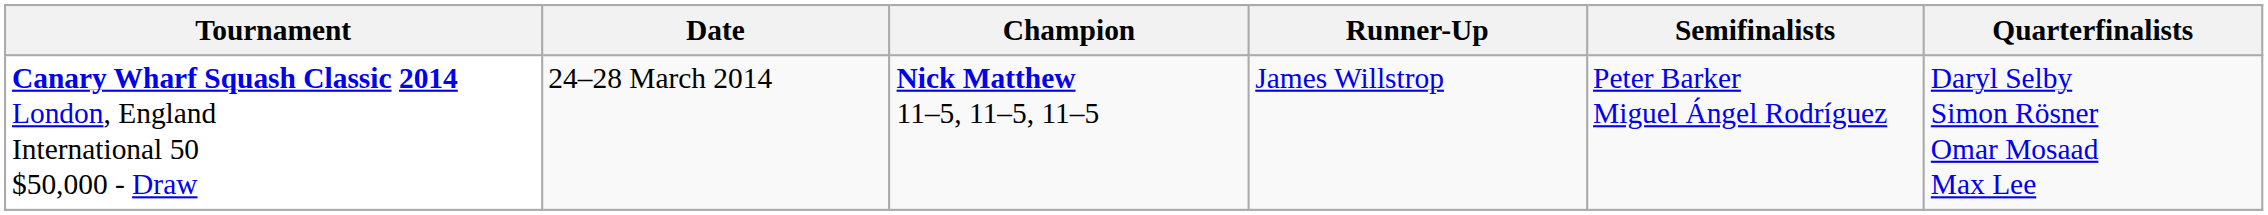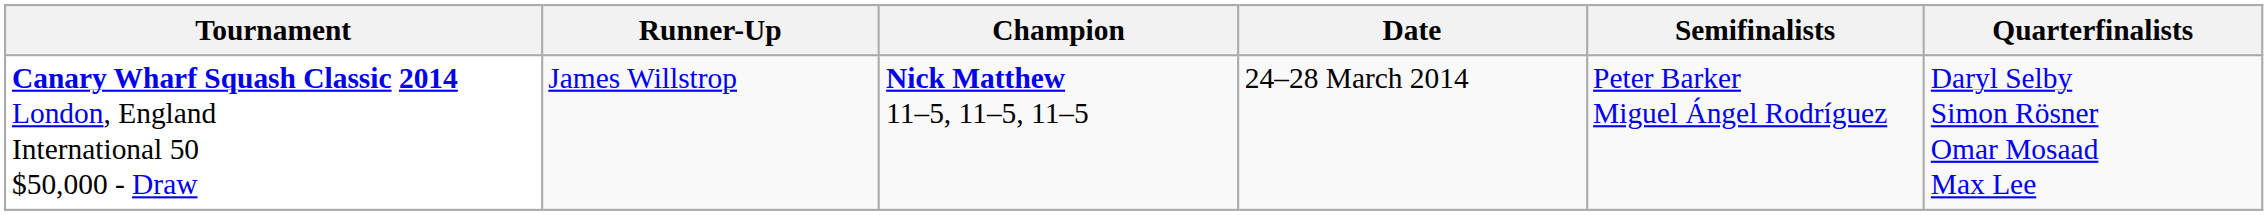columns swapped: Date <-> Runner-Up
